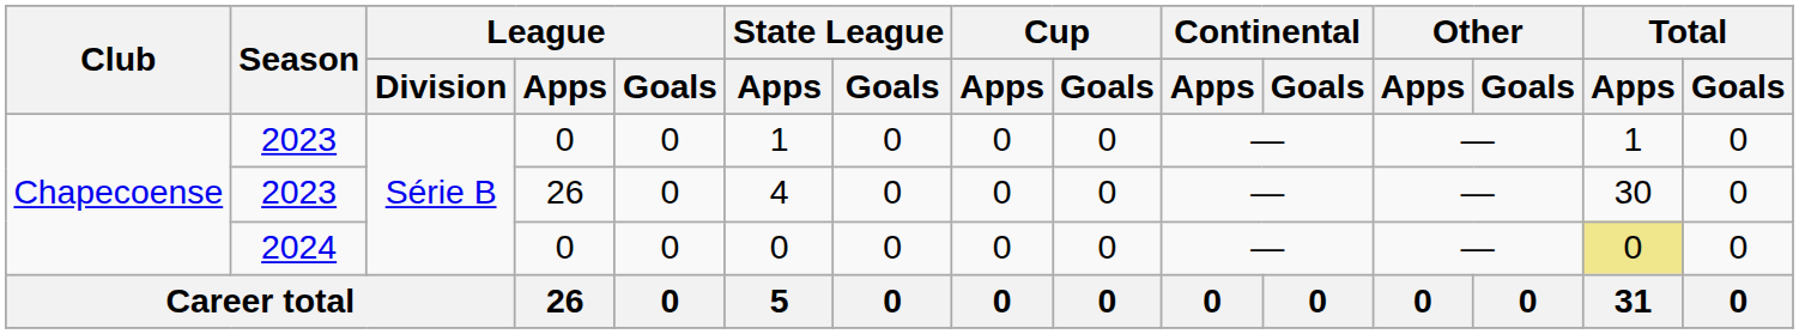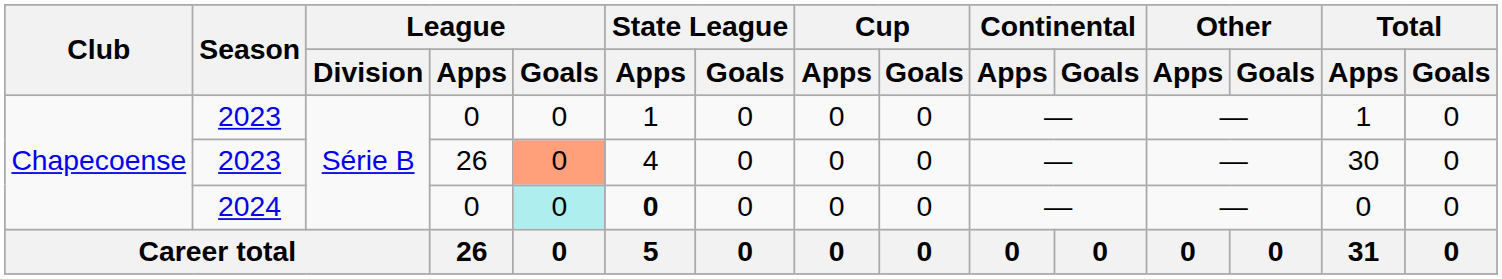2023 / 26 | League / Goals: no background -> lightsalmon background
2024 | League / Goals: no background -> paleturquoise background
2024 | State League / Apps: normal -> bold
2024 | Total / Apps: khaki background -> no background
